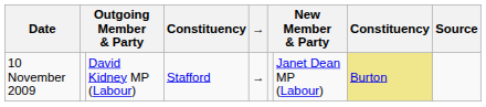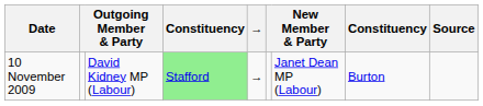10 November 2009 | column 4: no background -> lightgreen background
10 November 2009 | column 8: khaki background -> no background
